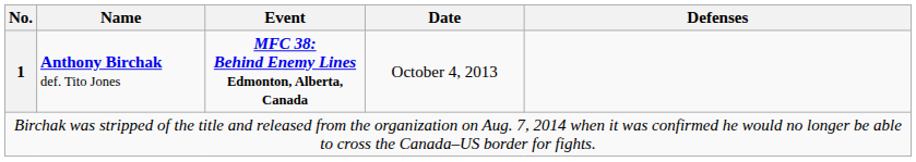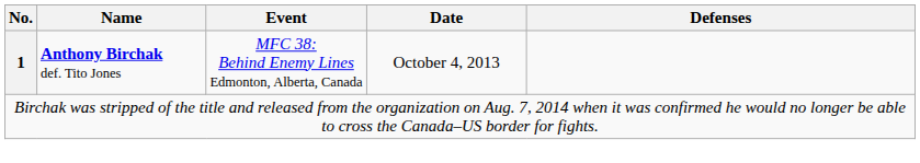1 | Event: bold -> normal
